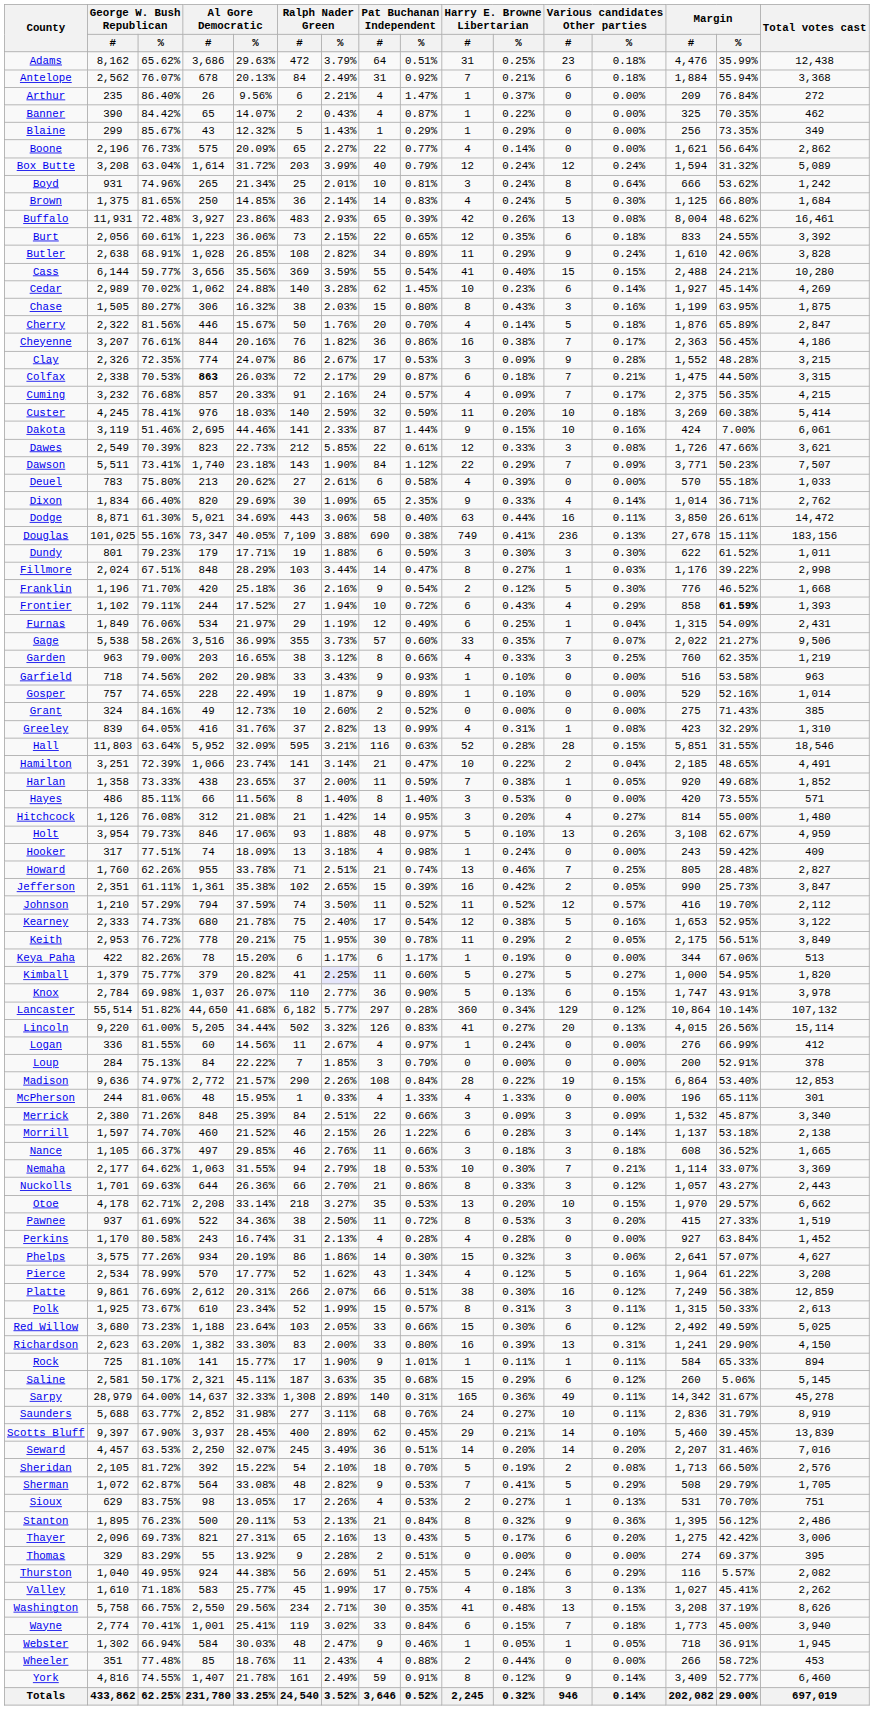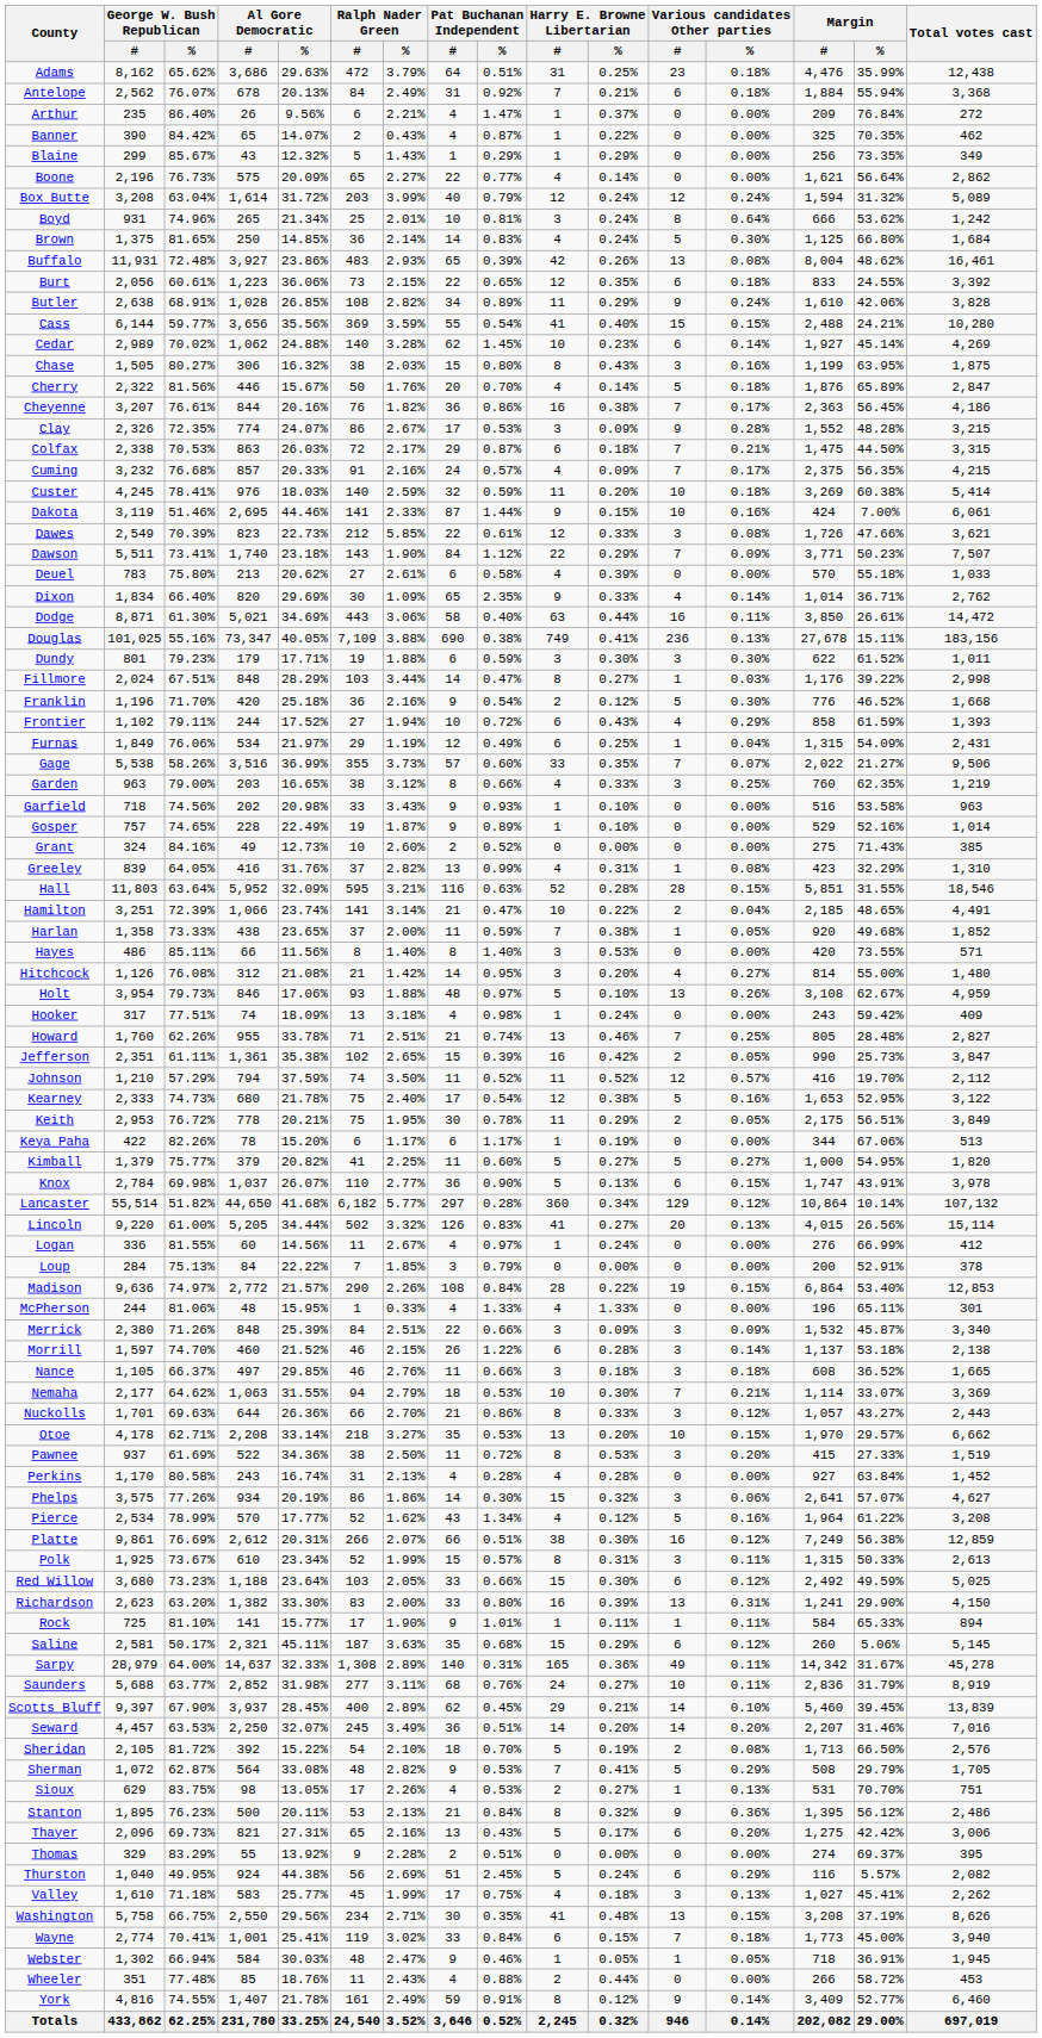Colfax | Al Gore Democratic / #: bold -> normal
Frontier | Margin / %: bold -> normal
Kimball | Ralph Nader Green / %: lavender background -> no background
